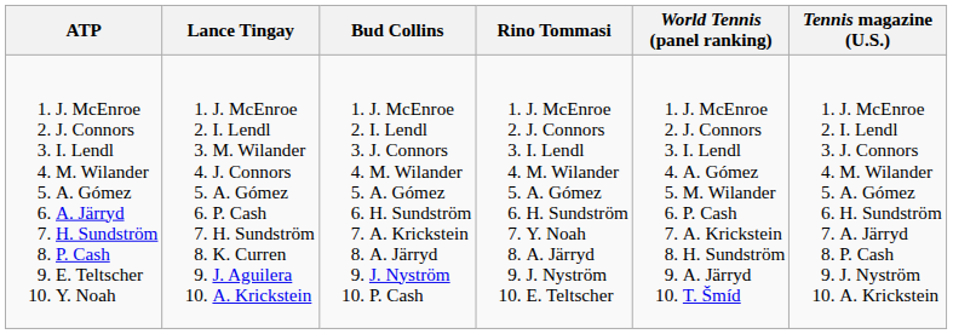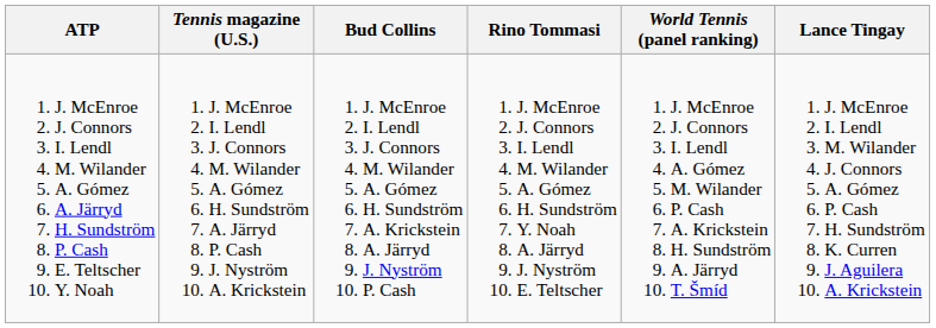columns swapped: Lance Tingay <-> Tennis magazine (U.S.)
